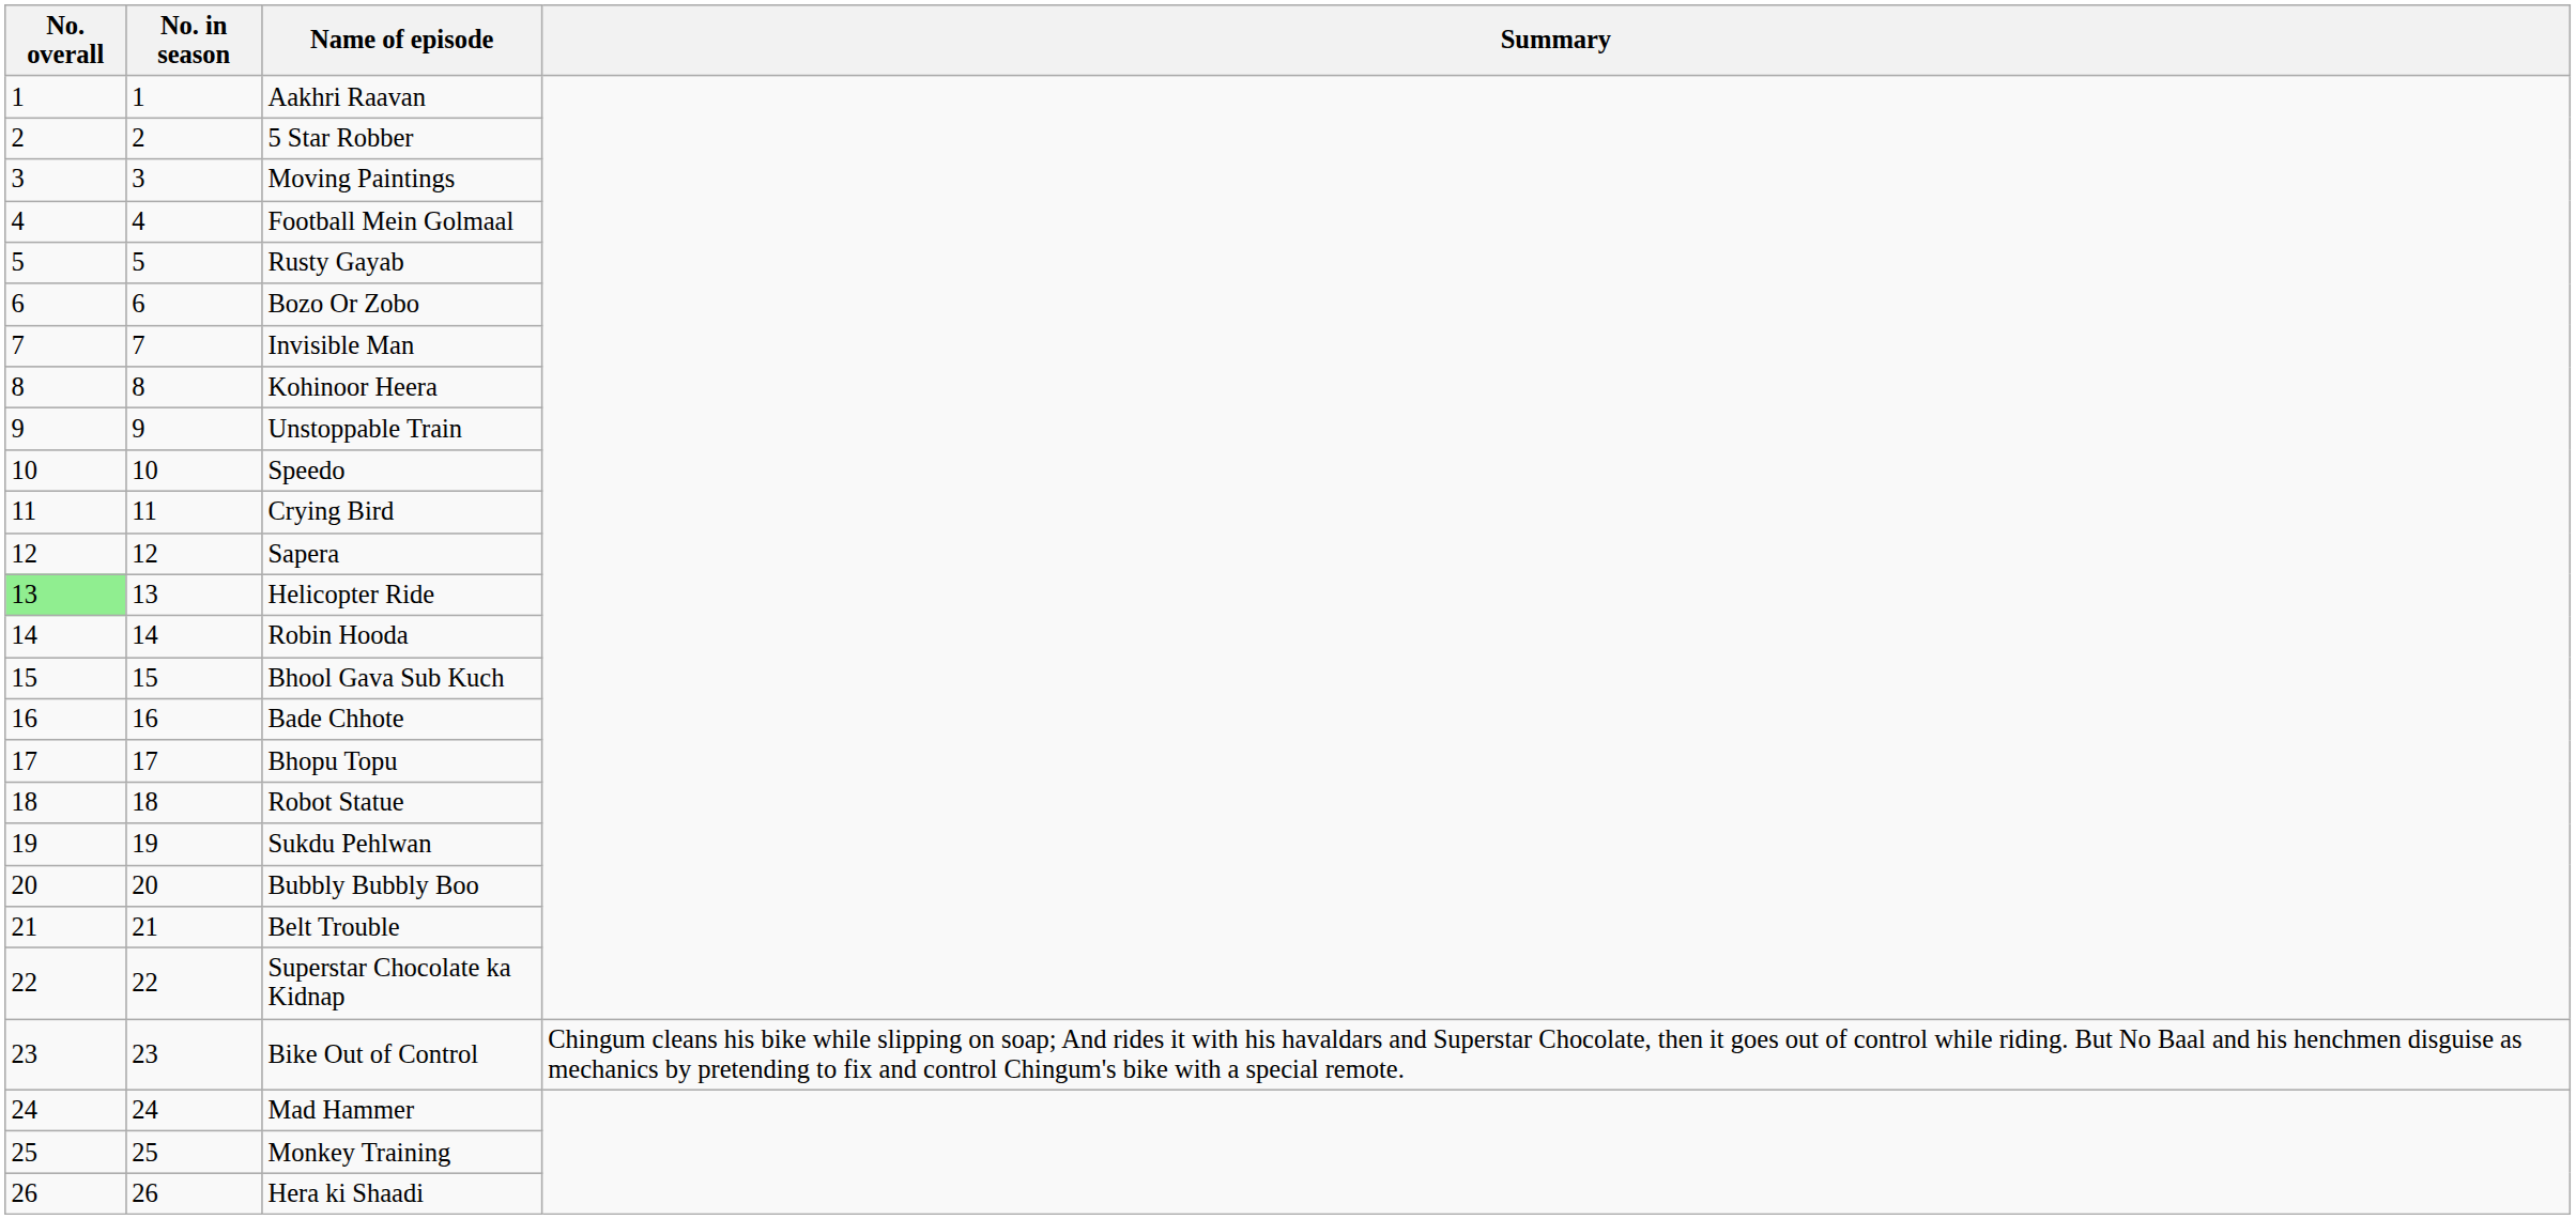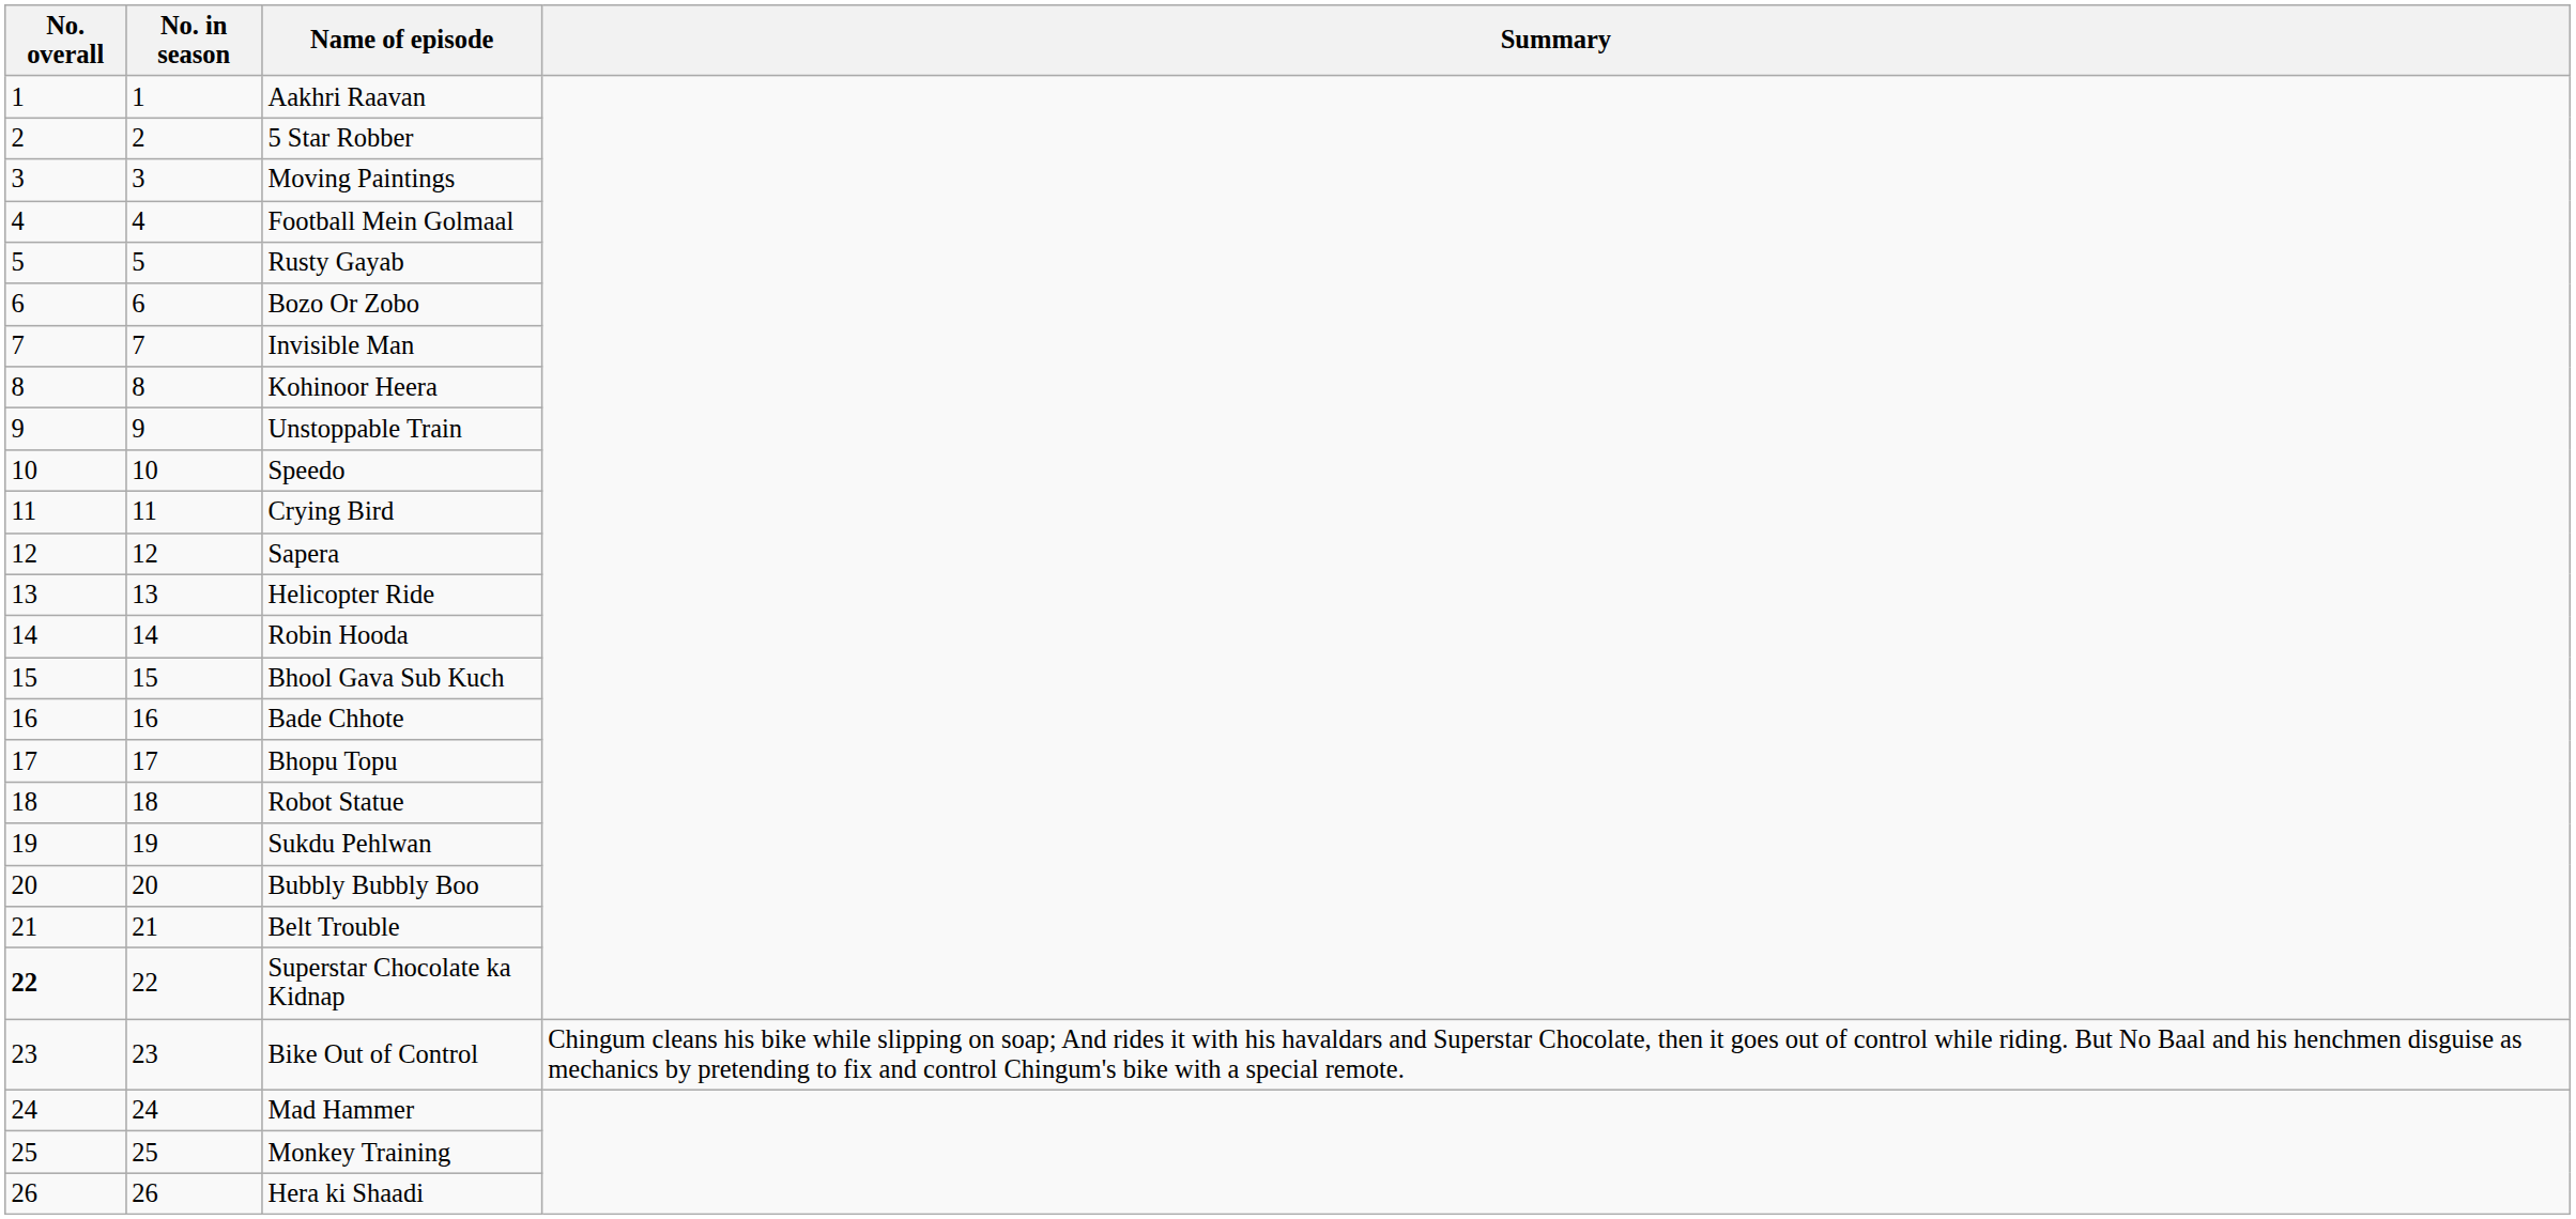Helicopter Ride | No. overall: lightgreen background -> no background
Superstar Chocolate ka Kidnap | No. overall: normal -> bold
